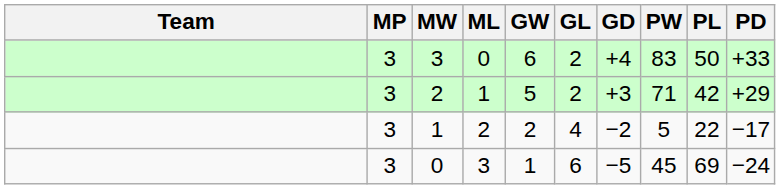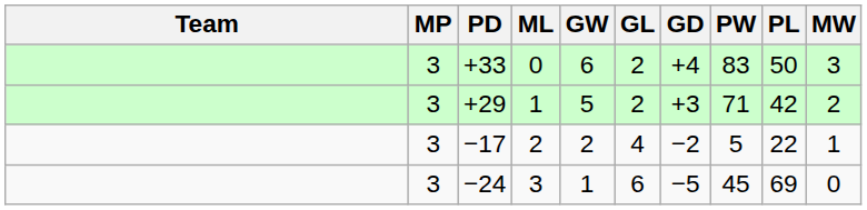columns swapped: MW <-> PD
